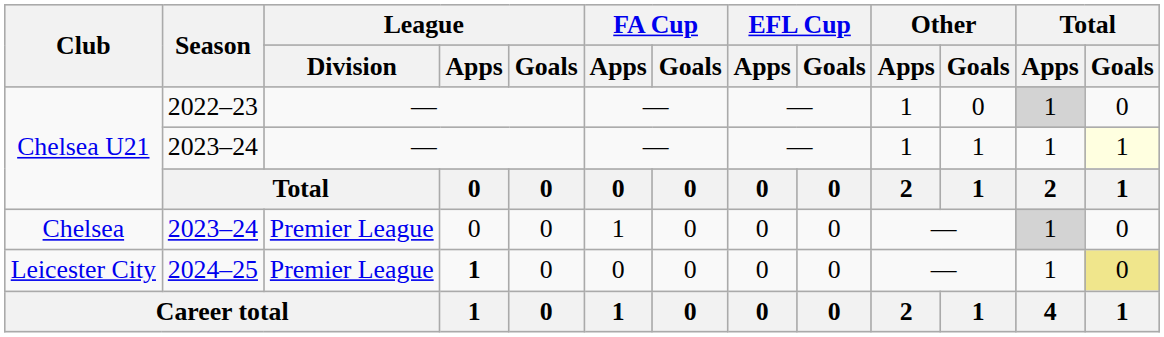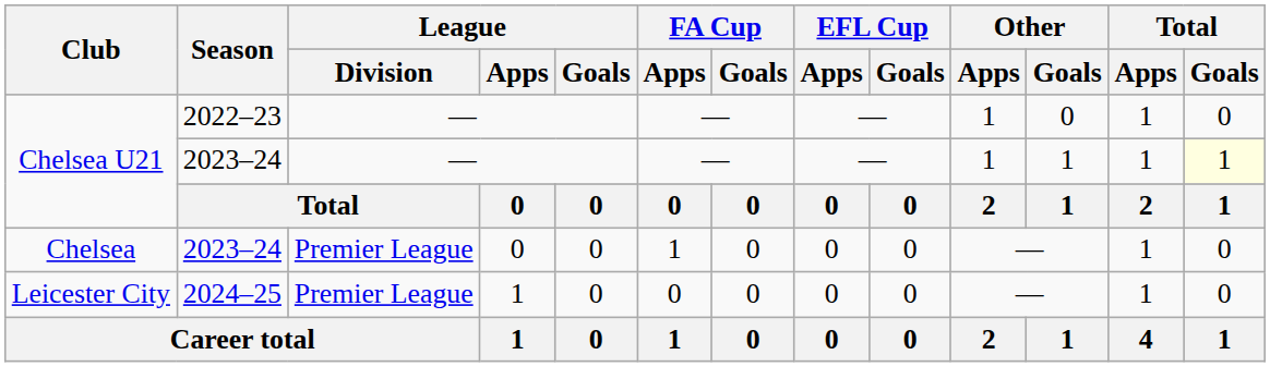Chelsea U21 / 2022–23 | Total / Apps: lightgrey background -> no background
Chelsea | Total / Apps: lightgrey background -> no background
Leicester City | League / Apps: bold -> normal
Leicester City | Total / Goals: khaki background -> no background
